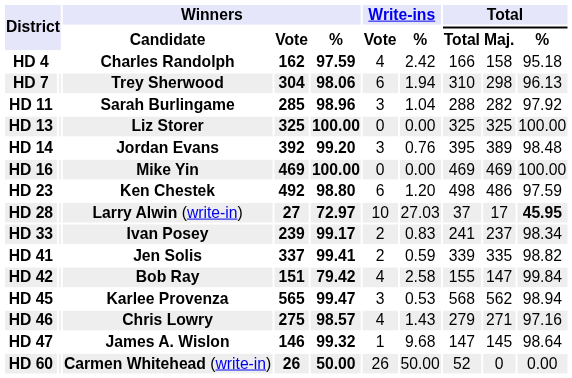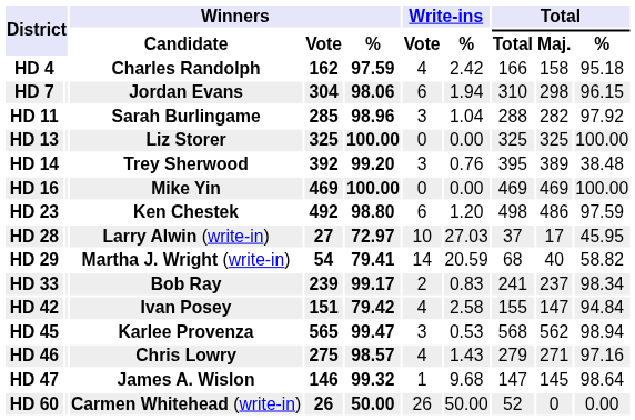HD 7 | Winners / Candidate: Trey Sherwood -> Jordan Evans
HD 7 | Total / %: 96.13 -> 96.15
HD 14 | Winners / Candidate: Jordan Evans -> Trey Sherwood
HD 14 | Total / %: 98.48 -> 38.48
HD 28 | Total / %: bold -> normal
+ row: HD 29 | Martha J. Wright (write-in) | 54 | 79.41 | 14 | 20.59 | 68 | 40 | 58.82
HD 33 | Winners / Candidate: Ivan Posey -> Bob Ray
- row: HD 41 | Jen Solis | 337 | 99.41 | 2 | 0.59 | 339 | 335 | 98.82
HD 42 | Winners / Candidate: Bob Ray -> Ivan Posey
HD 42 | Total / %: 99.84 -> 94.84
